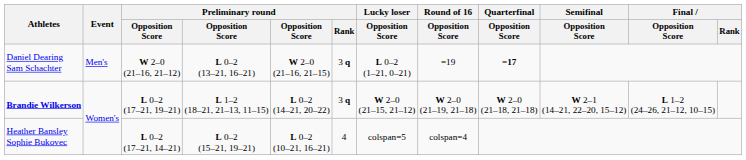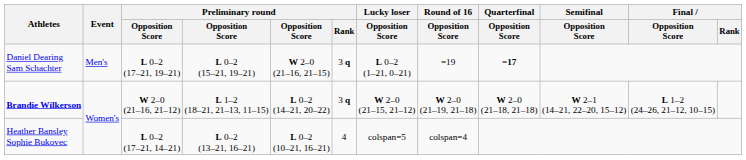Daniel Dearing Sam Schachter | column 3: W 2–0 (21–16, 21–12) -> L 0–2 (17–21, 19–21)
Daniel Dearing Sam Schachter | column 4: L 0–2 (13–21, 16–21) -> L 0–2 (15–21, 19–21)
Brandie Wilkerson | column 3: L 0–2 (17–21, 19–21) -> W 2–0 (21–16, 21–12)
Heather Bansley Sophie Bukovec | column 4: L 0–2 (15–21, 19–21) -> L 0–2 (13–21, 16–21)
